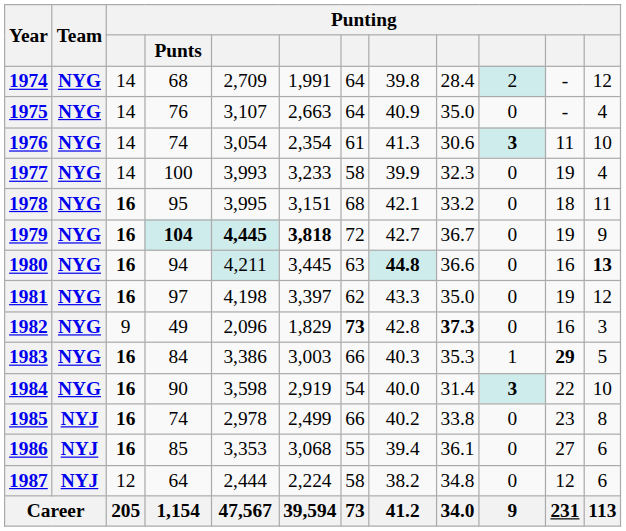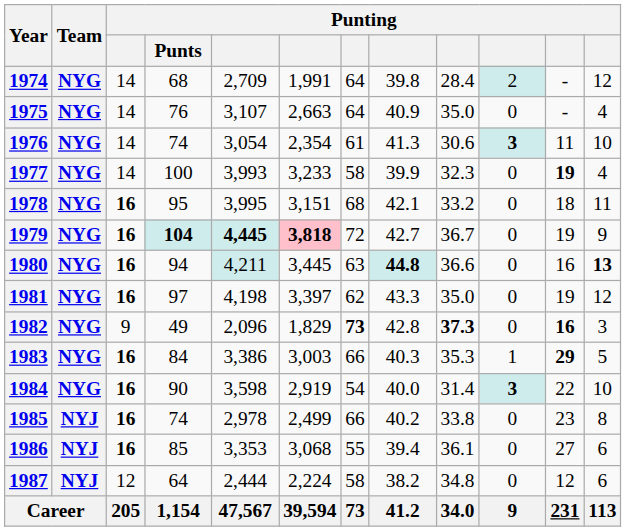1977 | column 11: normal -> bold
1979 | column 6: no background -> pink background
1982 | column 11: normal -> bold
